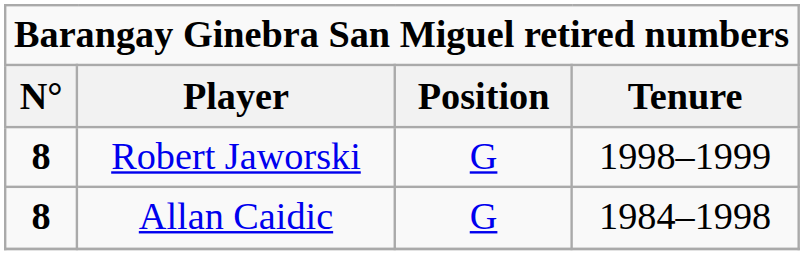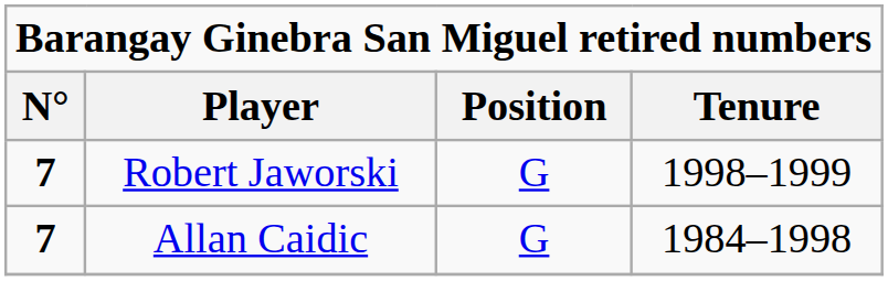Robert Jaworski | N°: 8 -> 7
Allan Caidic | N°: 8 -> 7
